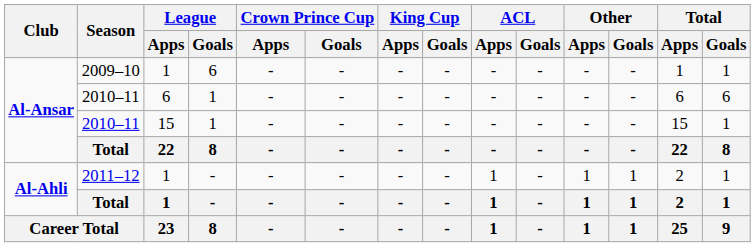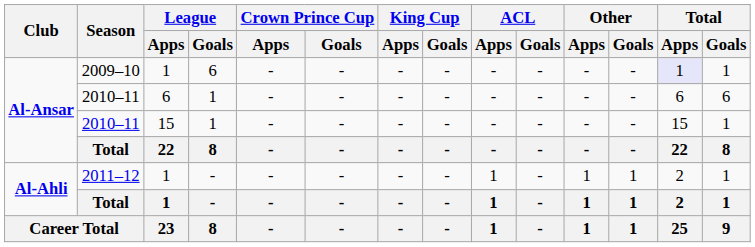2009–10 | Total / Apps: no background -> lavender background
